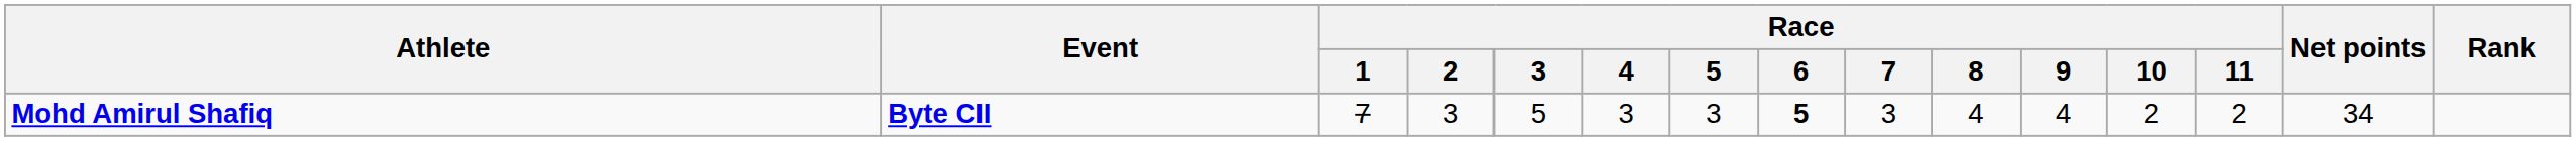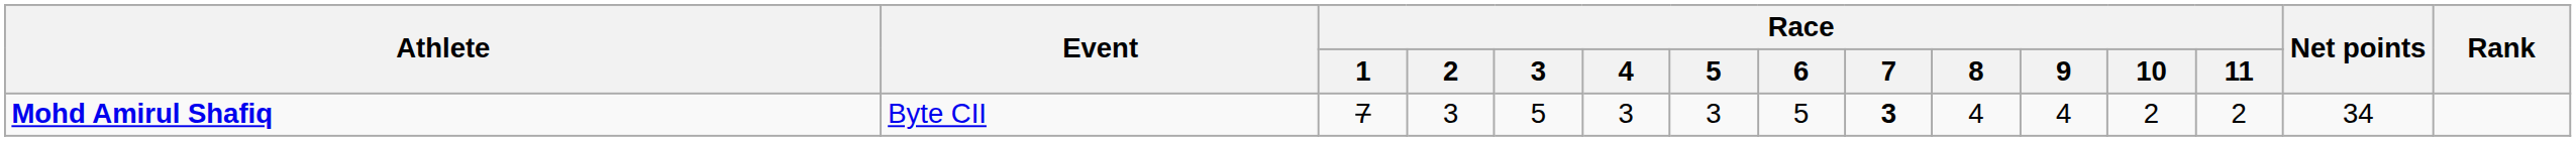Mohd Amirul Shafiq | Event: bold -> normal
Mohd Amirul Shafiq | Race / 6: bold -> normal
Mohd Amirul Shafiq | Race / 7: normal -> bold
